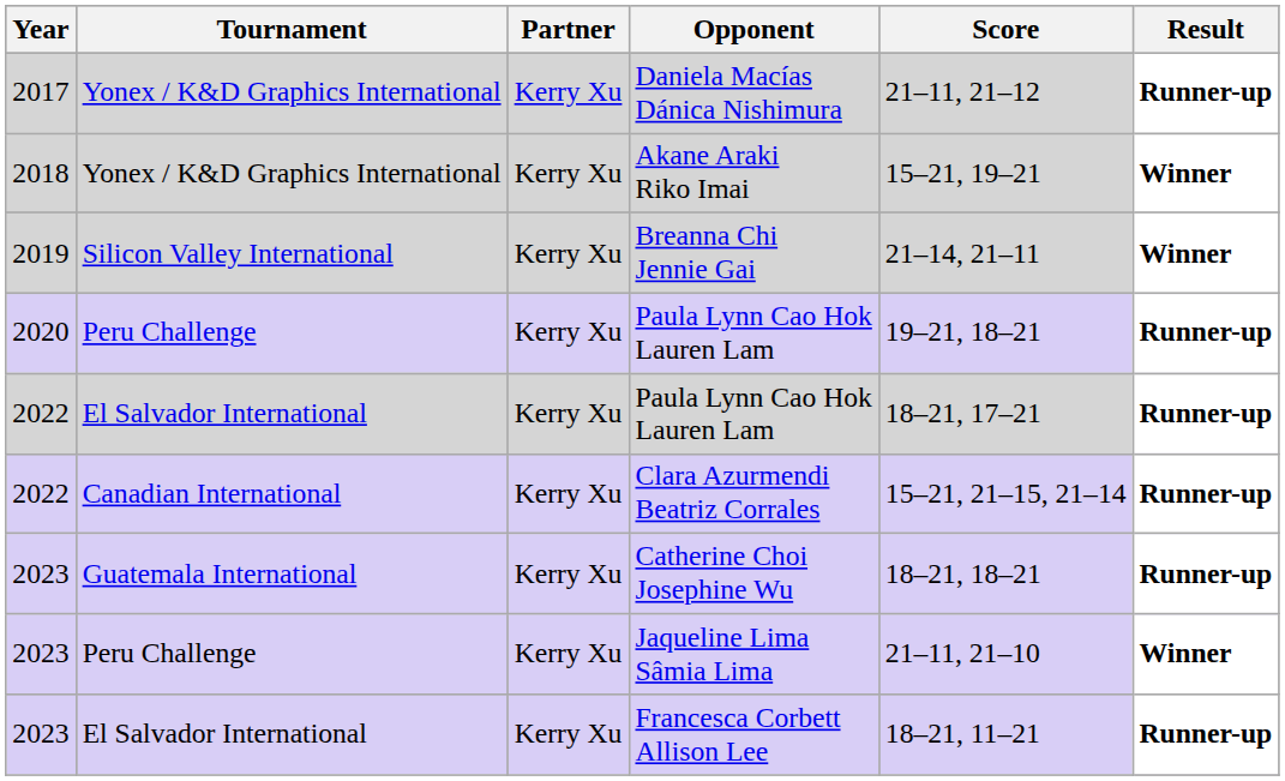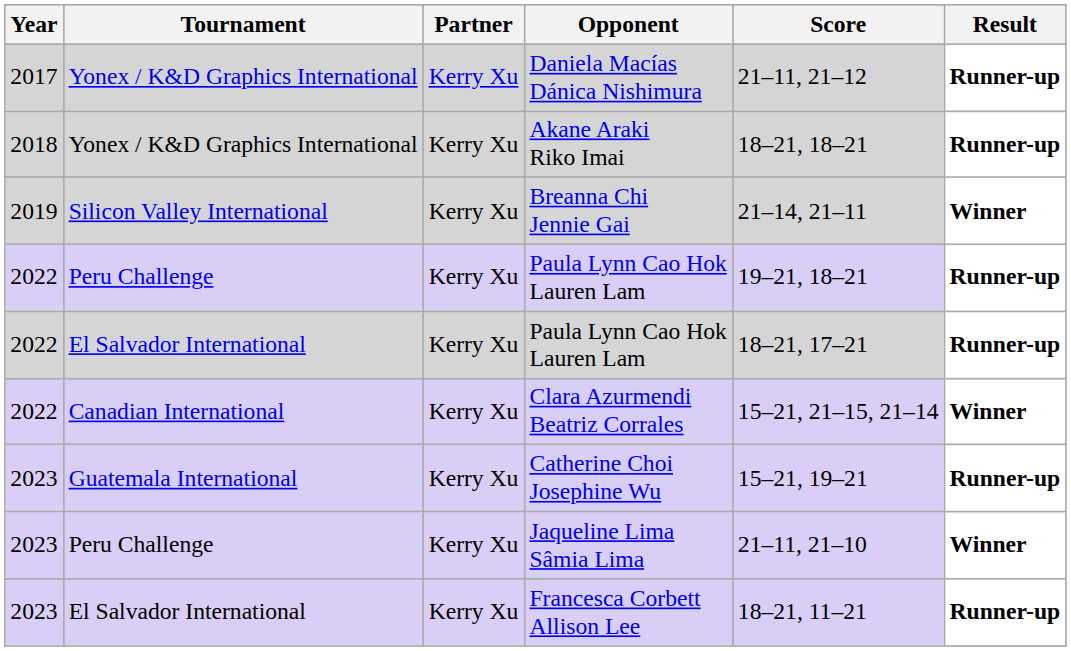Akane Araki Riko Imai | Score: 15–21, 19–21 -> 18–21, 18–21
Akane Araki Riko Imai | Result: Winner -> Runner-up
Peru Challenge / Paula Lynn Cao Hok Lauren Lam | Year: 2020 -> 2022
Clara Azurmendi Beatriz Corrales | Result: Runner-up -> Winner
Catherine Choi Josephine Wu | Score: 18–21, 18–21 -> 15–21, 19–21
